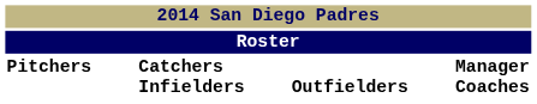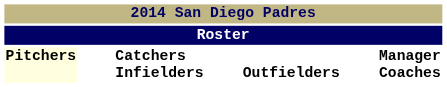Pitchers | column 1: no background -> lightyellow background
